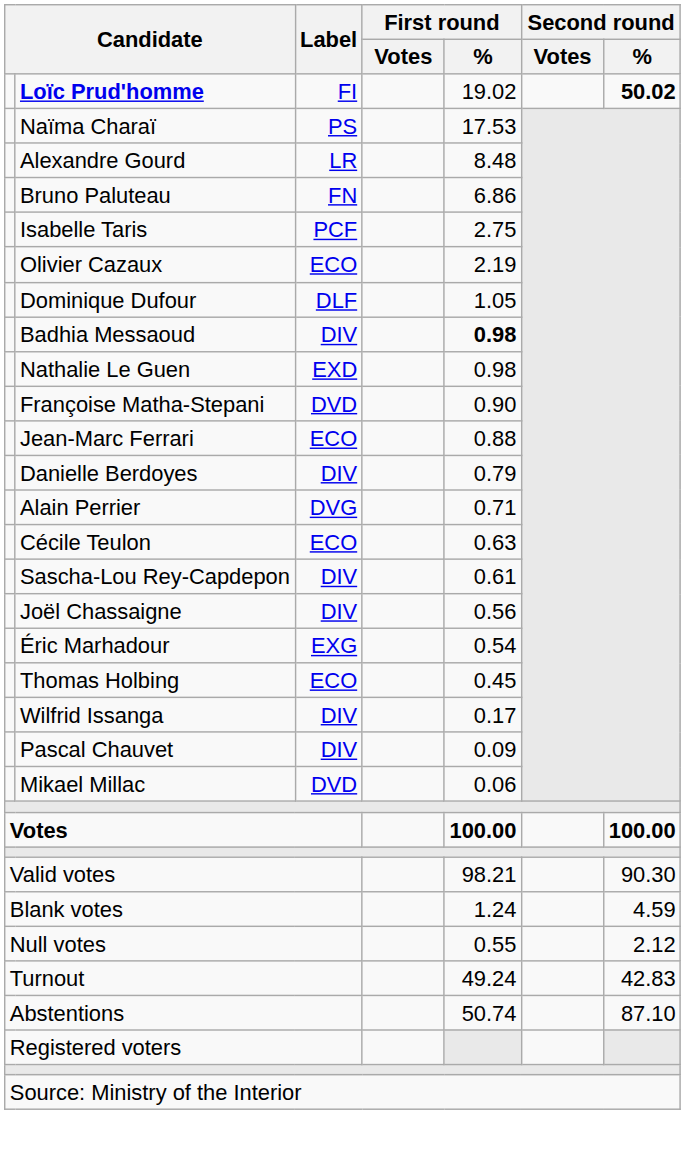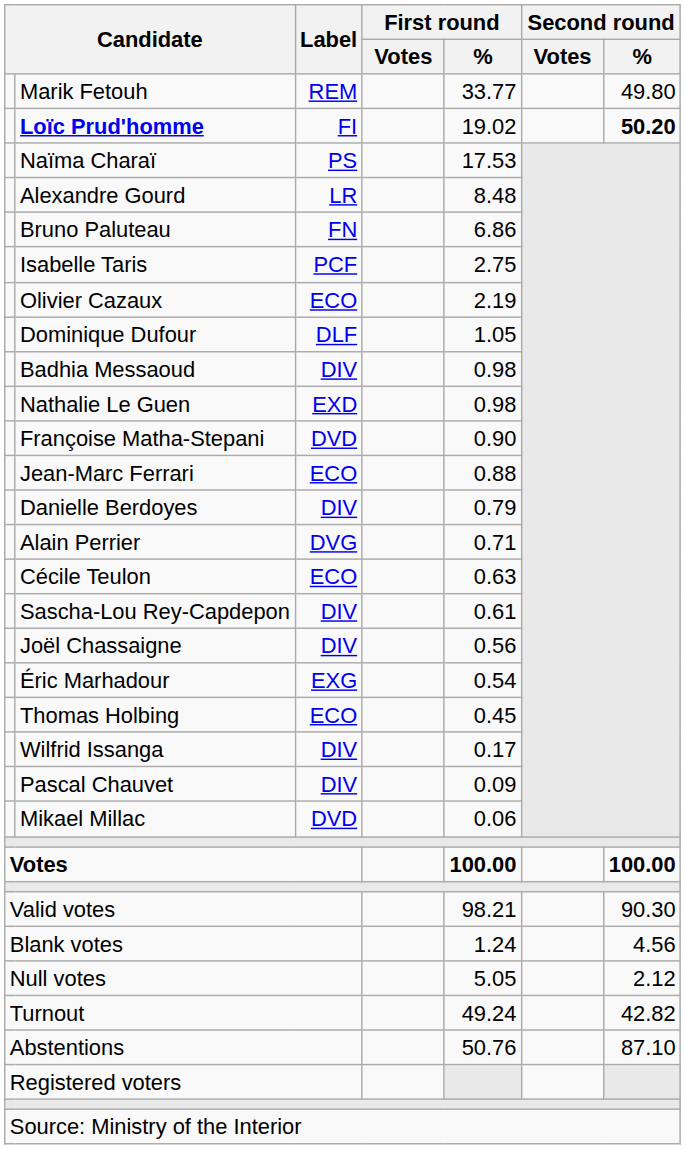+ row: Marik Fetouh | REM | 33.77 | 49.80
Loïc Prud'homme | Second round / %: 50.02 -> 50.20
Badhia Messaoud | First round / %: bold -> normal
Blank votes | Second round / %: 4.59 -> 4.56
Null votes | First round / %: 0.55 -> 5.05
Turnout | Second round / %: 42.83 -> 42.82
Abstentions | First round / %: 50.74 -> 50.76
